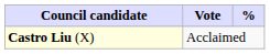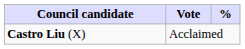Castro Liu (X) | Council candidate: lightyellow background -> no background
